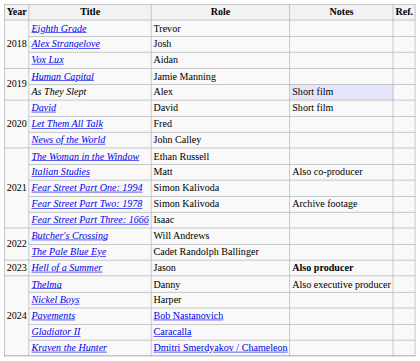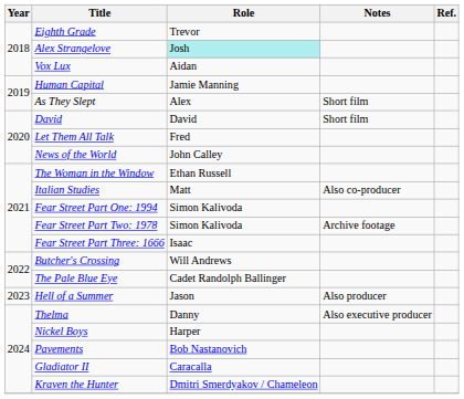Alex Strangelove | Role: no background -> paleturquoise background
As They Slept | Notes: lavender background -> no background
Hell of a Summer | Notes: bold -> normal
